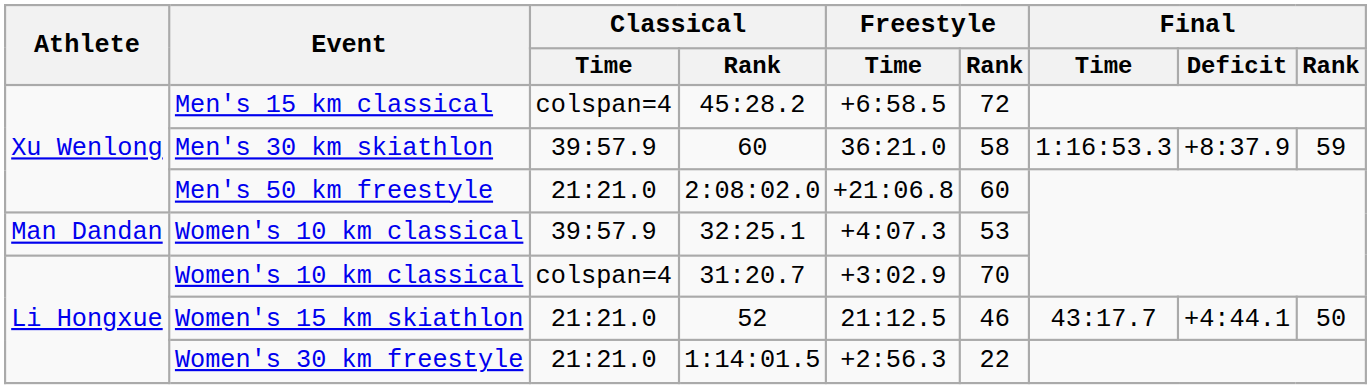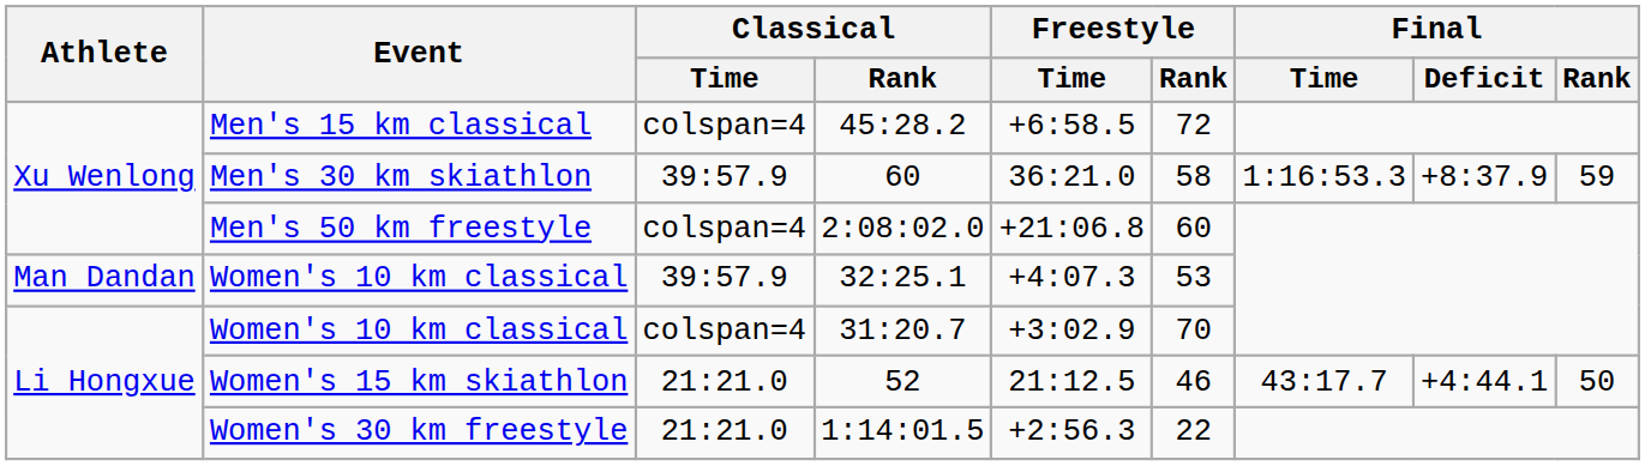2:08:02.0 | Classical / Time: 21:21.0 -> colspan=4
